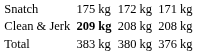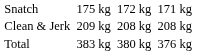Clean & Jerk | column 2: bold -> normal
